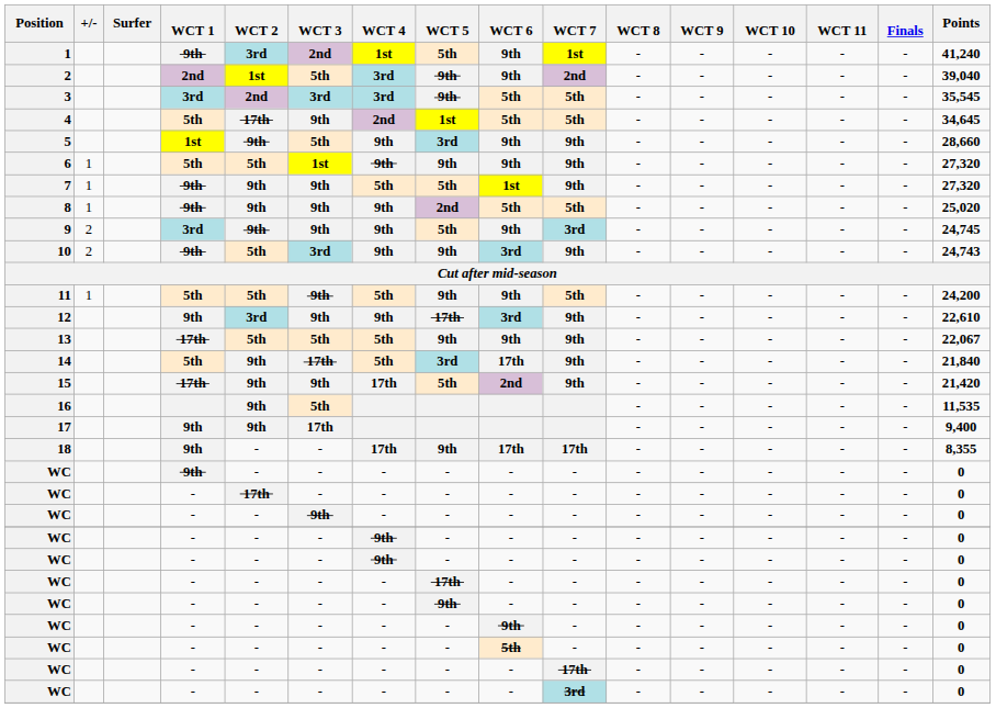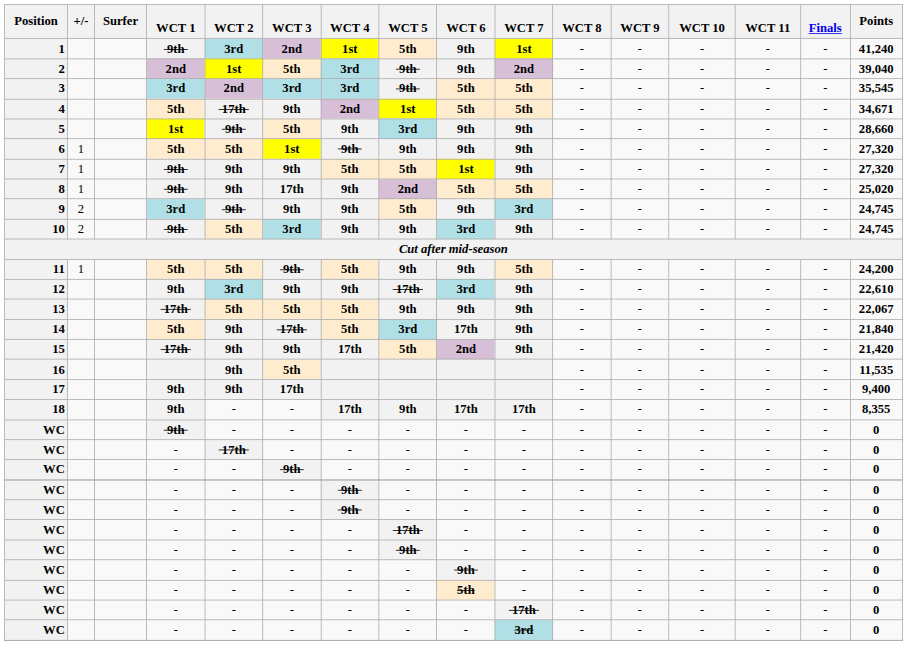4 | Points: 34,645 -> 34,671
8 | WCT 3: 9th -> 17th
10 | Points: 24,743 -> 24,745
